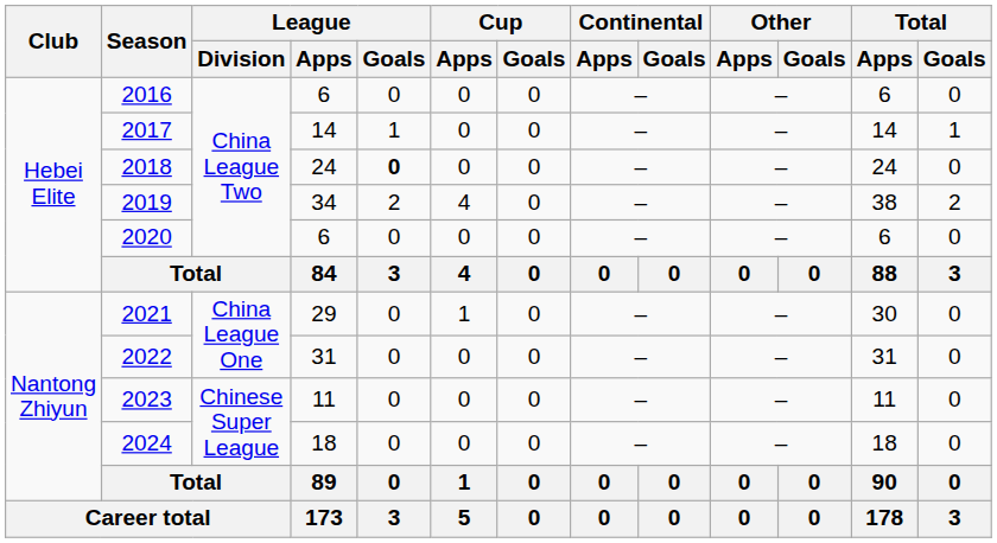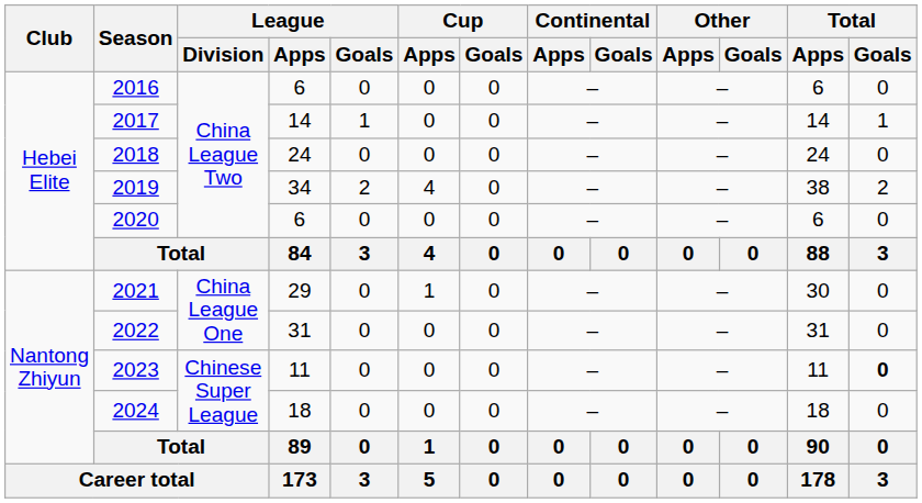2018 | League / Goals: bold -> normal
2023 | Total / Goals: normal -> bold
